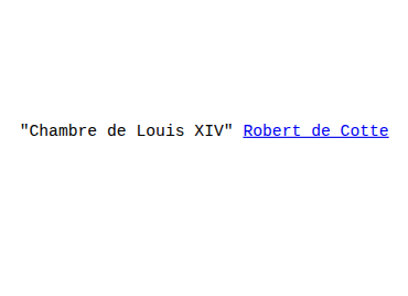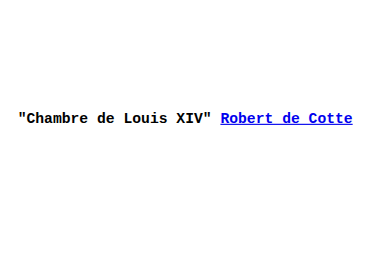row 1 | column 1: normal -> bold
